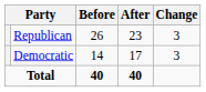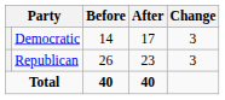rows swapped: Republican <-> Democratic
